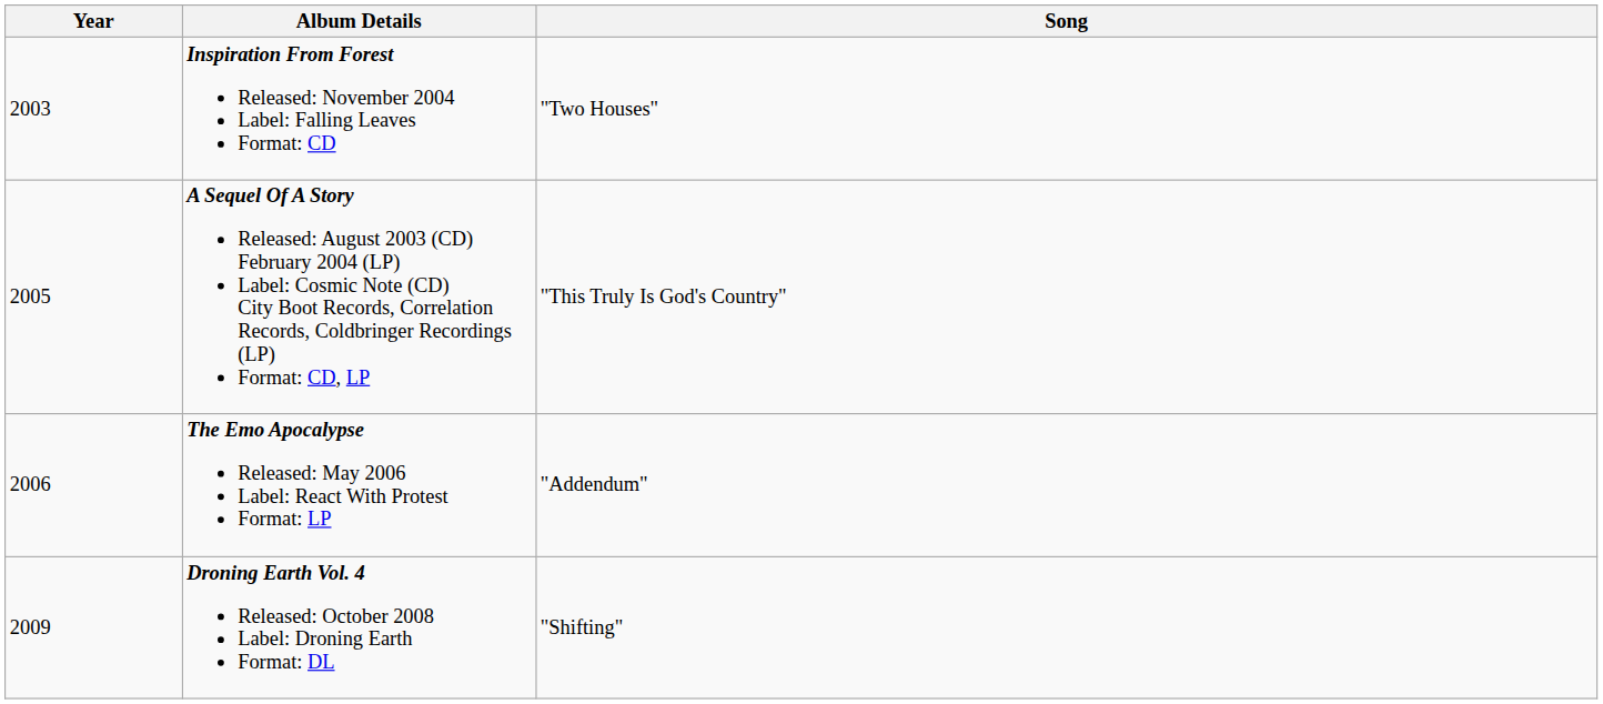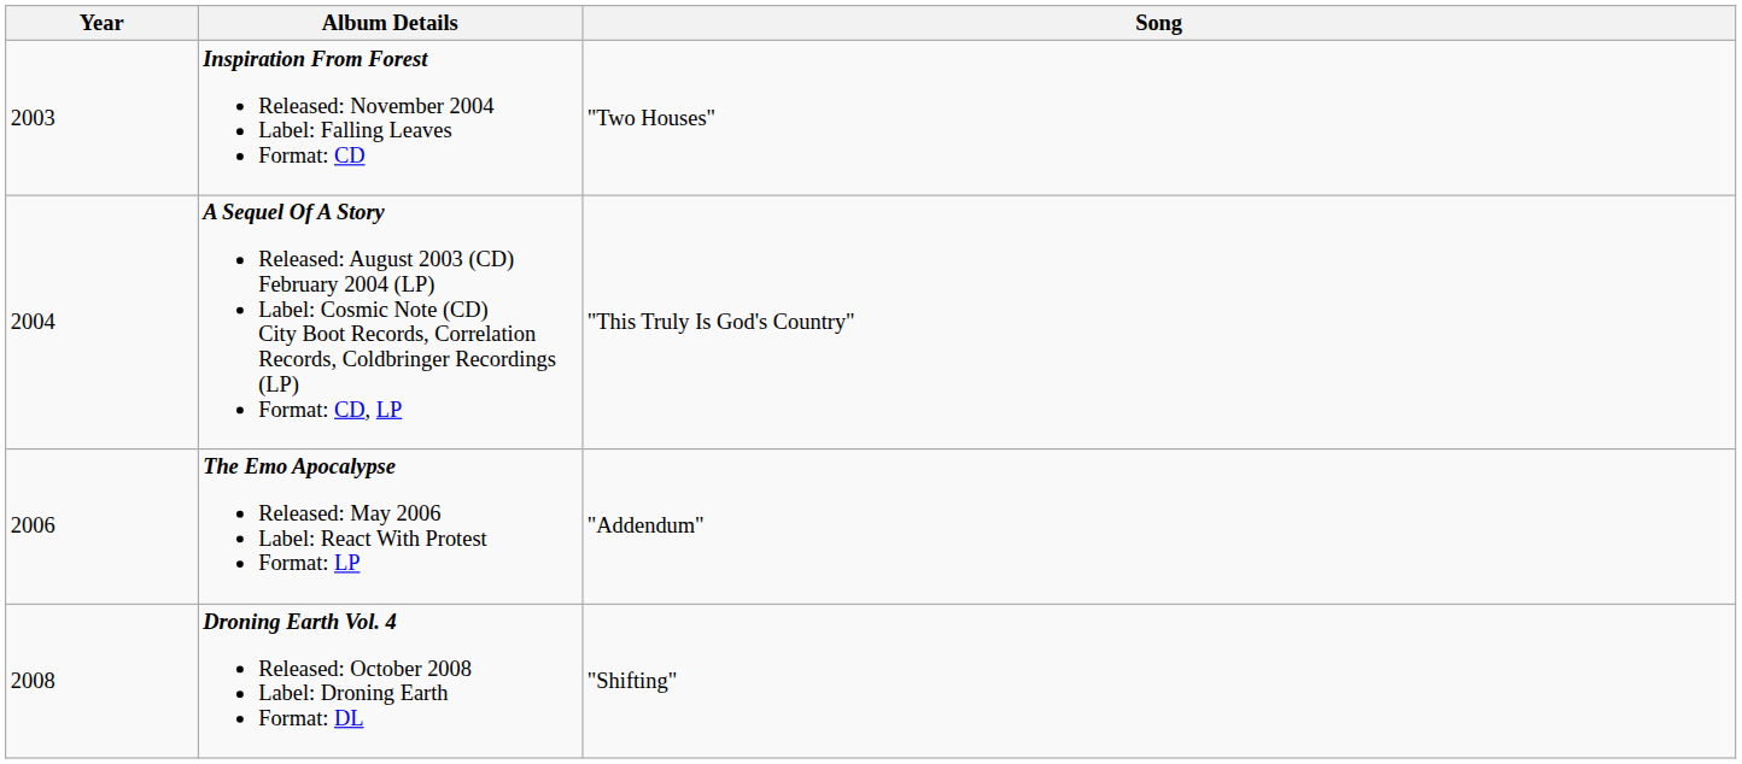row 3 | Year: 2005 -> 2004
row 5 | Year: 2009 -> 2008
